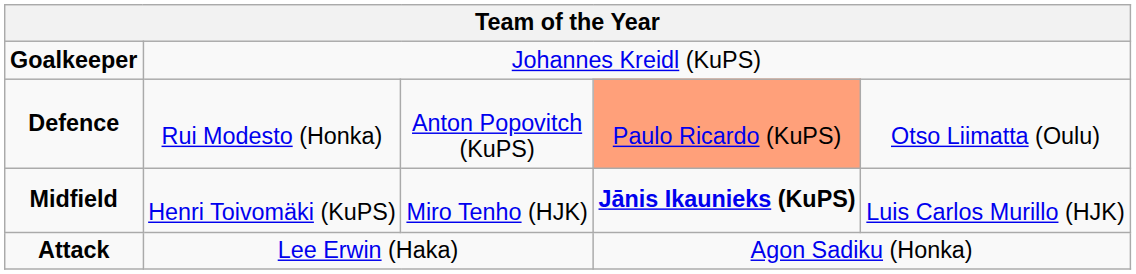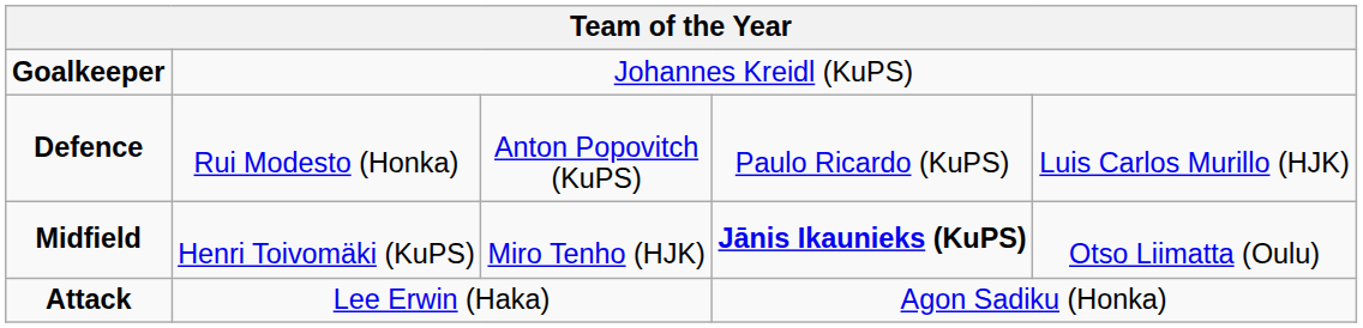Defence | column 4: lightsalmon background -> no background
Defence | column 5: Otso Liimatta (Oulu) -> Luis Carlos Murillo (HJK)
Midfield | column 5: Luis Carlos Murillo (HJK) -> Otso Liimatta (Oulu)
